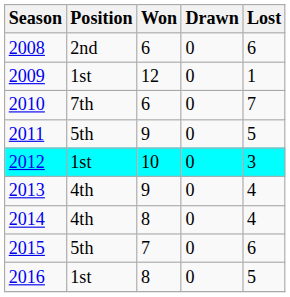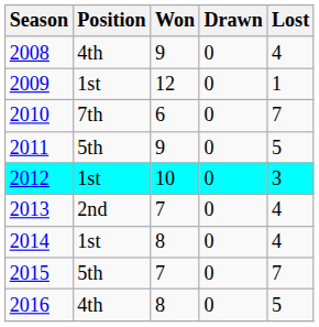2008 | Position: 2nd -> 4th
2008 | Won: 6 -> 9
2008 | Lost: 6 -> 4
2013 | Position: 4th -> 2nd
2013 | Won: 9 -> 7
2014 | Position: 4th -> 1st
2015 | Lost: 6 -> 7
2016 | Position: 1st -> 4th
